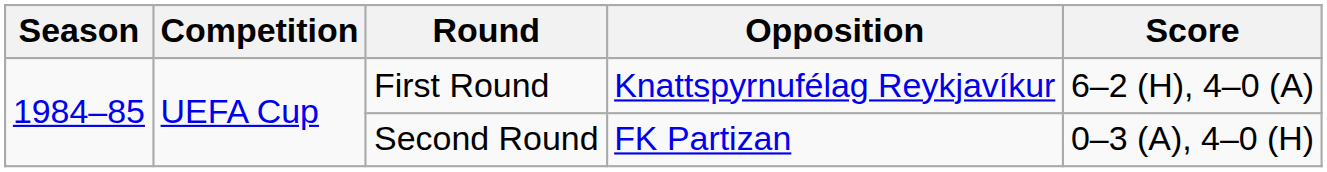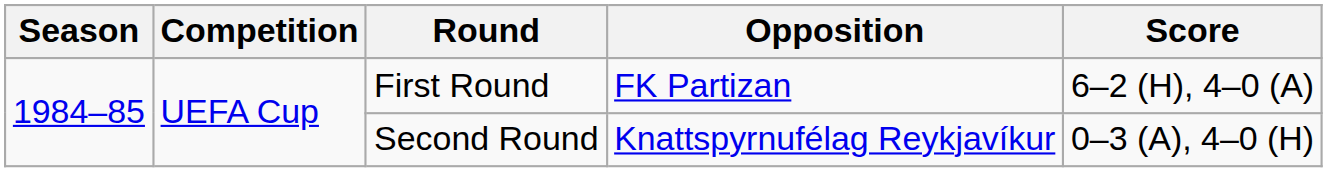First Round | Opposition: Knattspyrnufélag Reykjavíkur -> FK Partizan
Second Round | Opposition: FK Partizan -> Knattspyrnufélag Reykjavíkur
